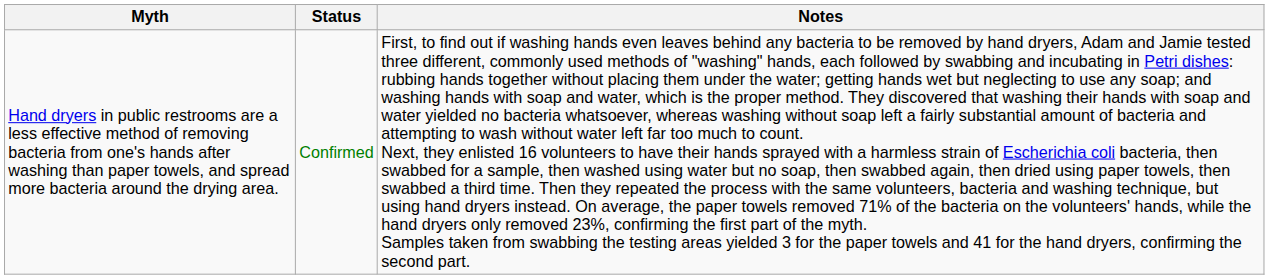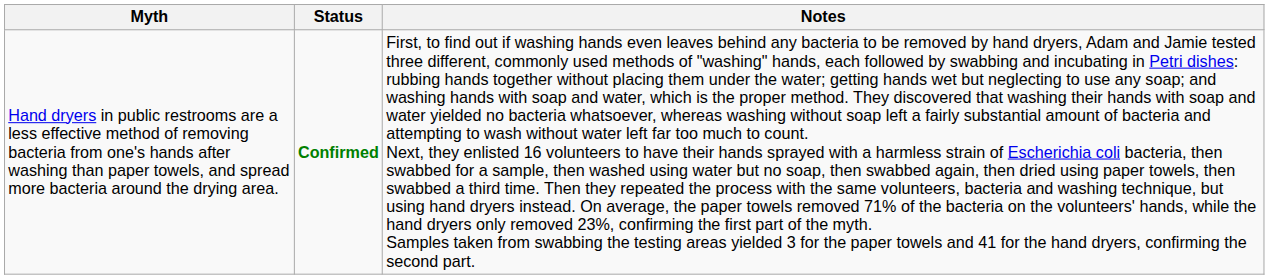row 2 | Status: normal -> bold
